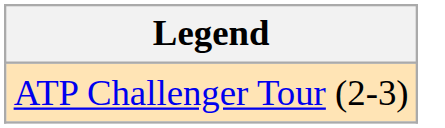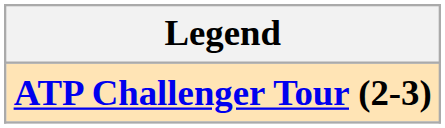row 2 | column 1: normal -> bold
